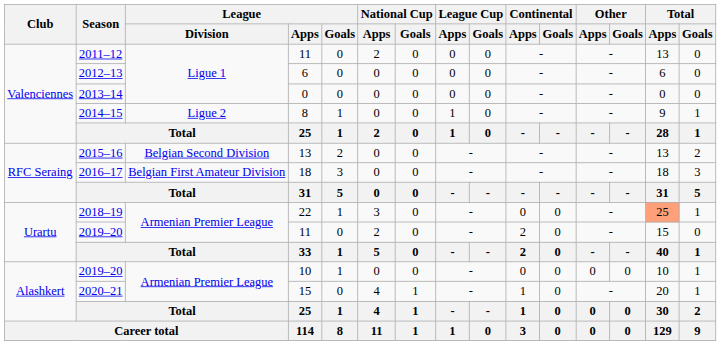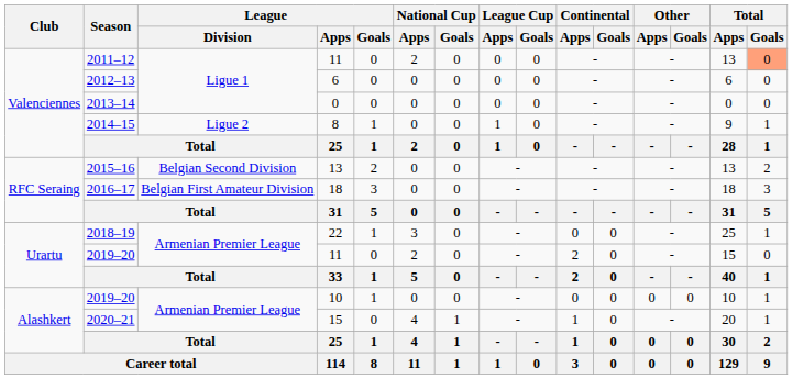2011–12 | Total / Goals: no background -> lightsalmon background
2018–19 | Total / Apps: lightsalmon background -> no background
